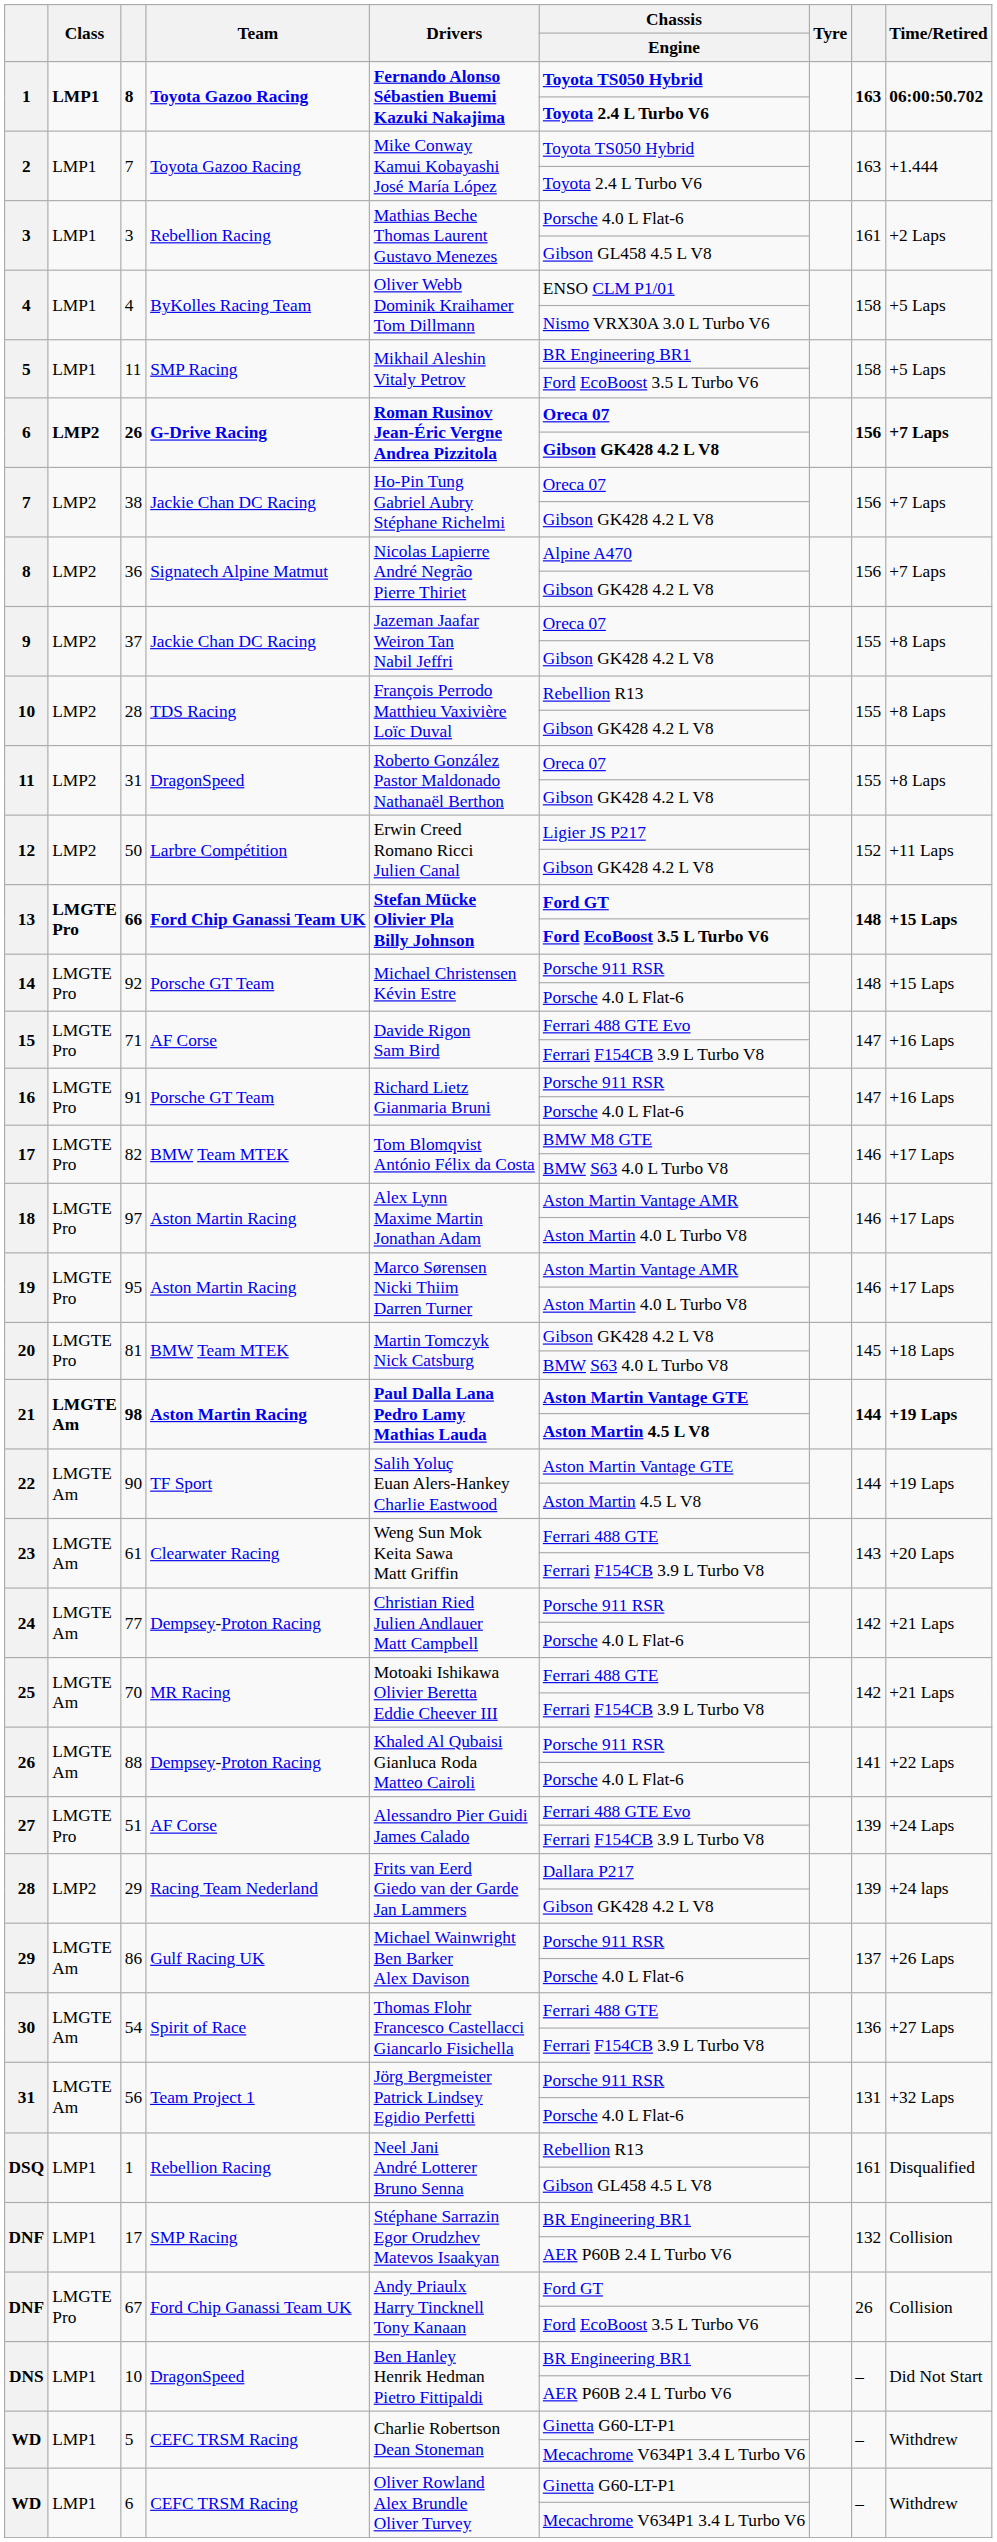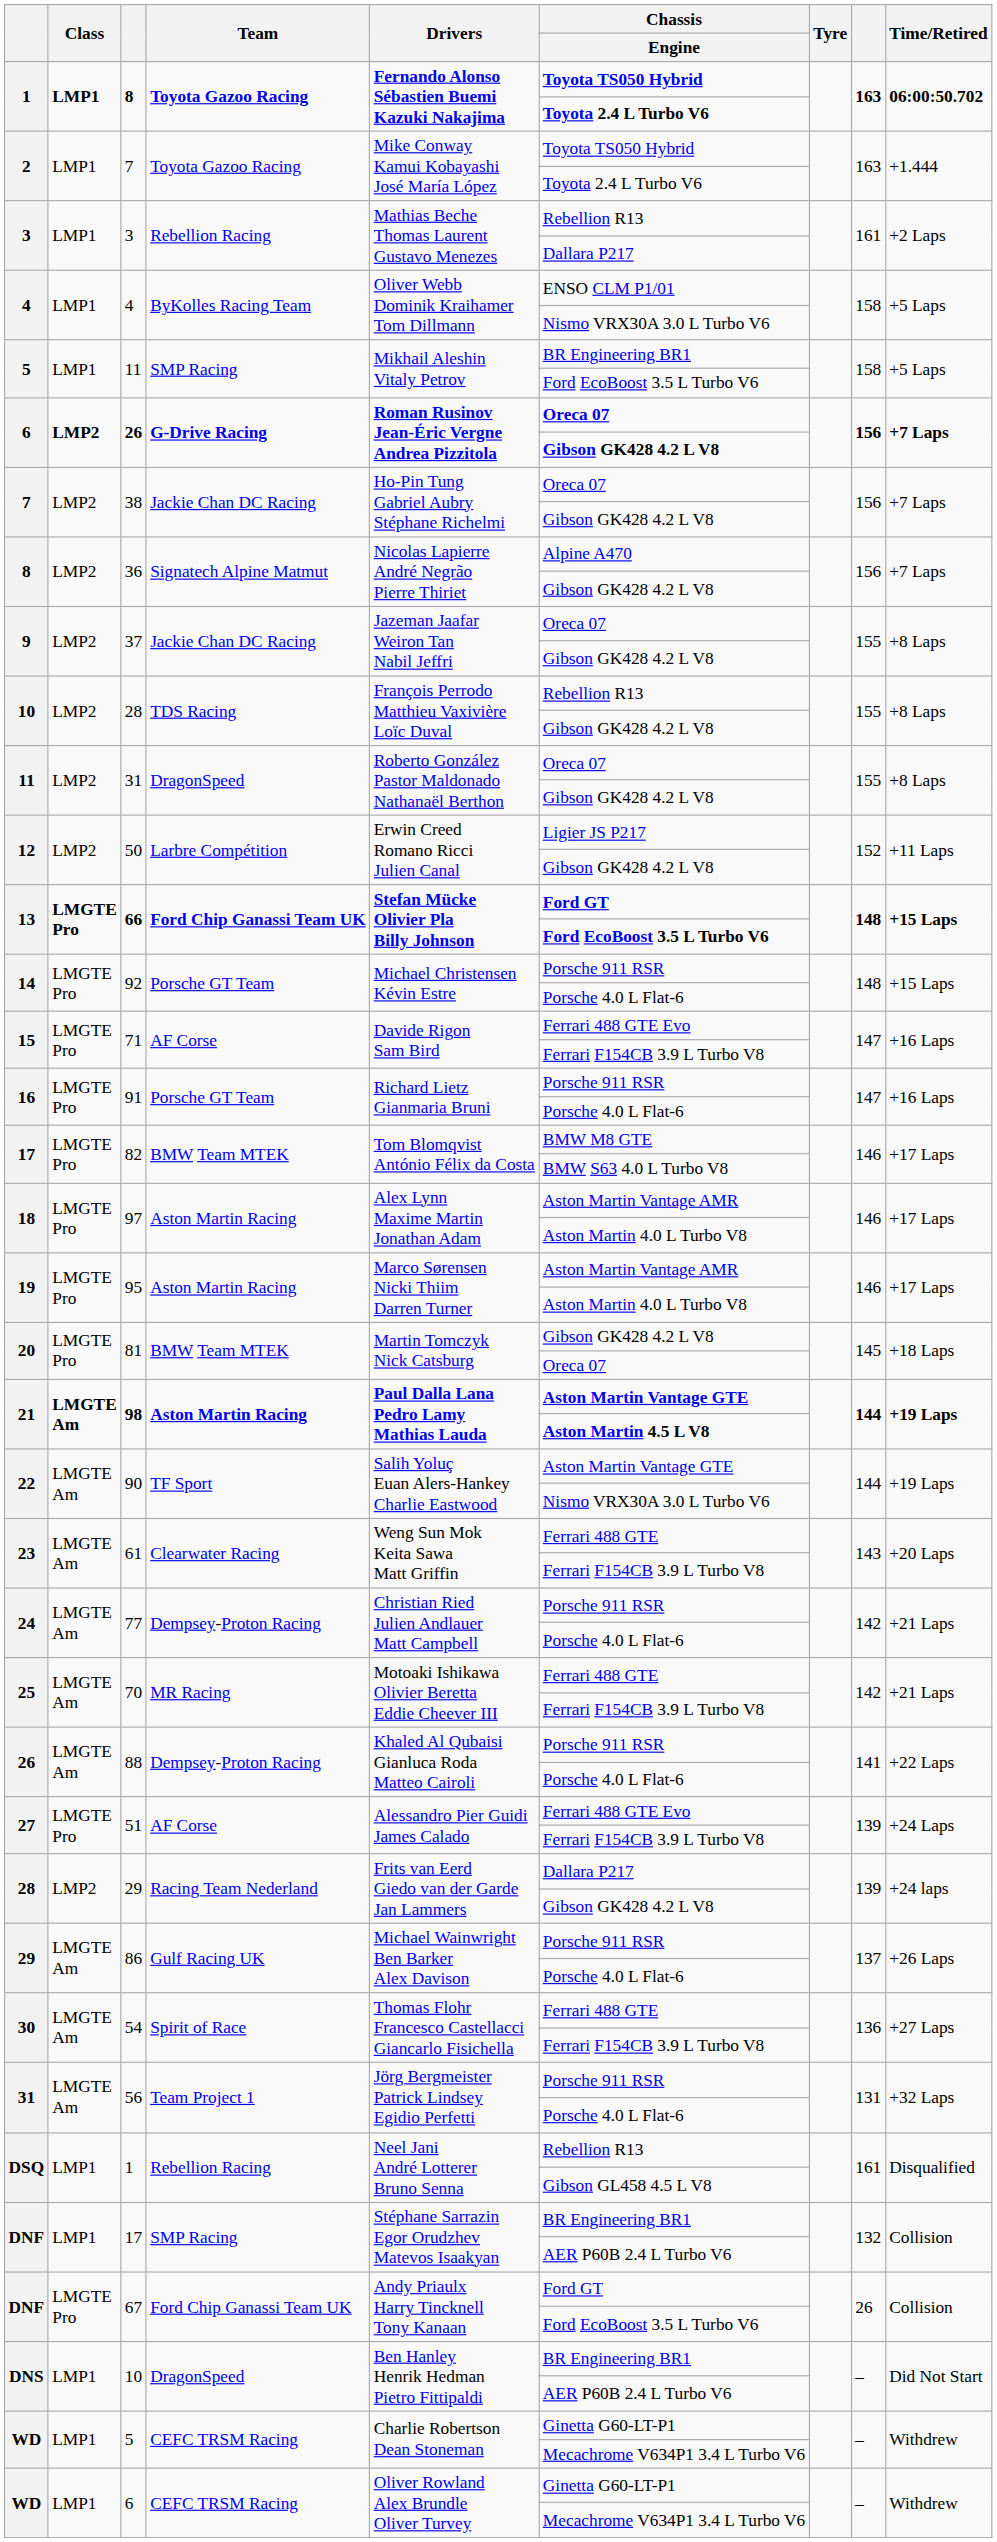row 7 | Chassis / Engine: Porsche 4.0 L Flat-6 -> Rebellion R13
row 8 | Chassis / Engine: Gibson GL458 4.5 L V8 -> Dallara P217
row 42 | Chassis / Engine: BMW S63 4.0 L Turbo V8 -> Oreca 07
row 46 | Chassis / Engine: Aston Martin 4.5 L V8 -> Nismo VRX30A 3.0 L Turbo V6
